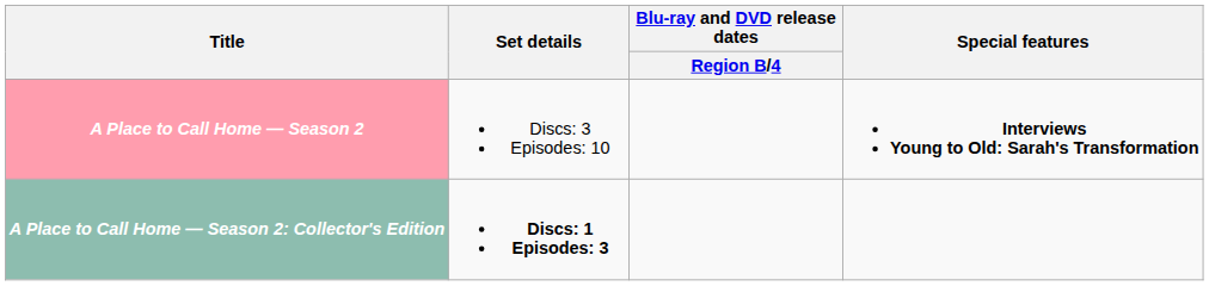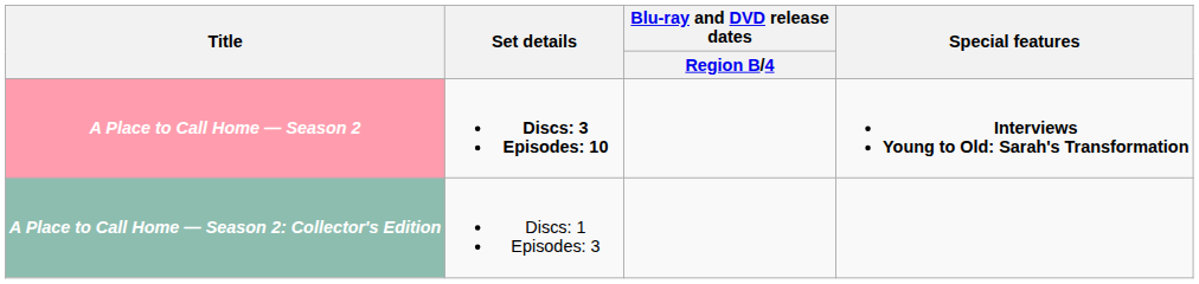A Place to Call Home — Season 2 | Set details: normal -> bold
A Place to Call Home — Season 2: Collector's Edition | Set details: bold -> normal
